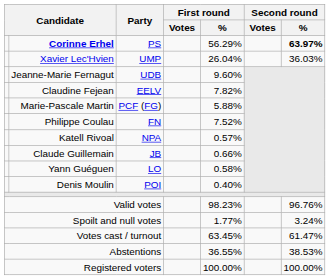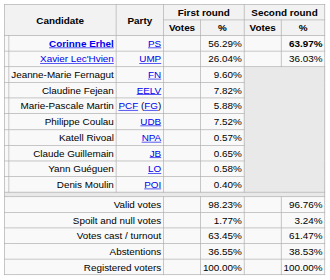Jeanne-Marie Fernagut | Party: UDB -> FN
Philippe Coulau | Party: FN -> UDB
Claude Guillemain | First round / %: 0.66% -> 0.65%
